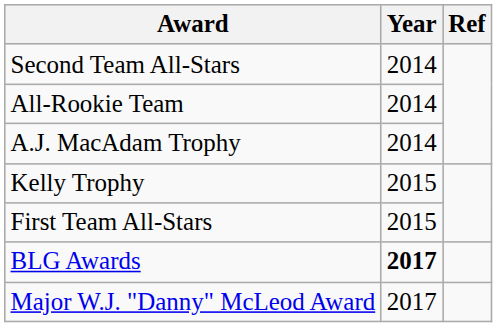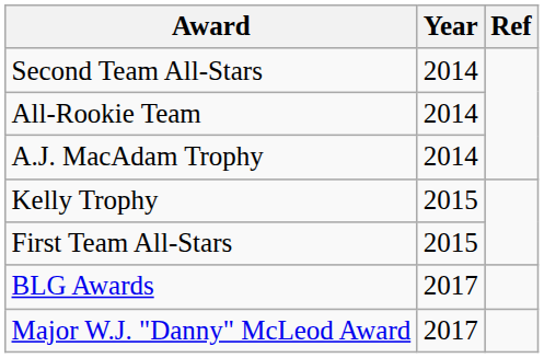BLG Awards | Year: bold -> normal
